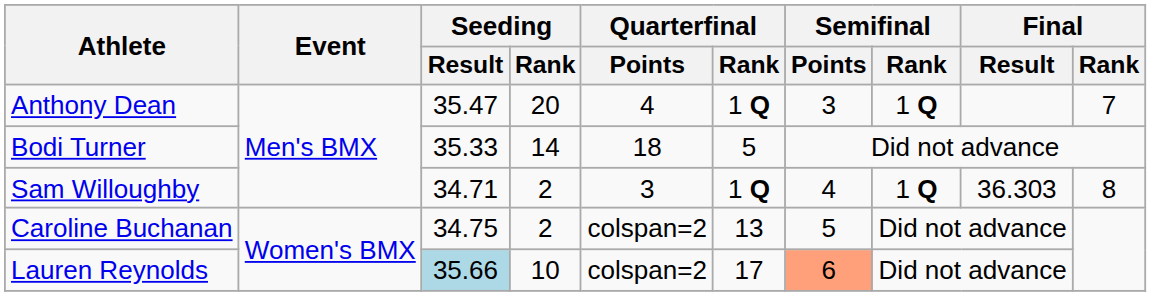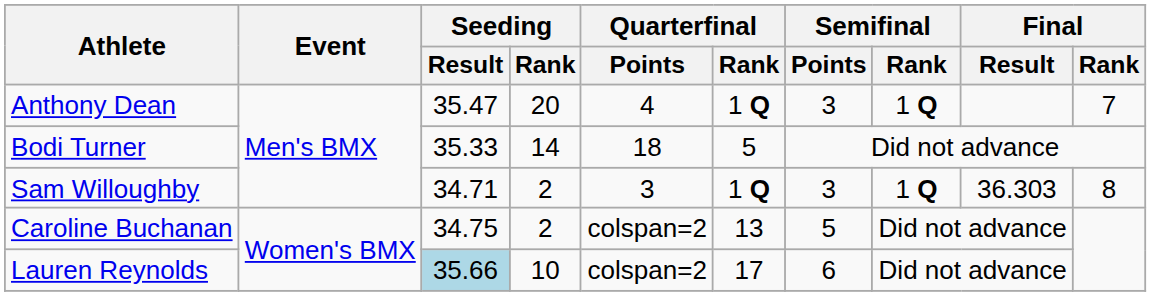Sam Willoughby | Semifinal / Points: 4 -> 3
Lauren Reynolds | Semifinal / Points: lightsalmon background -> no background
